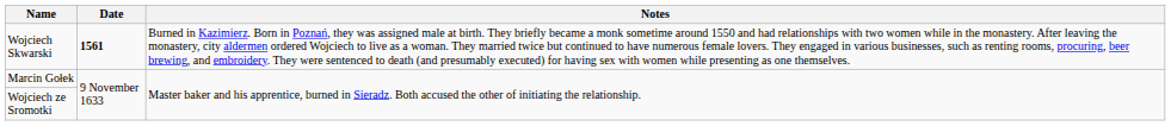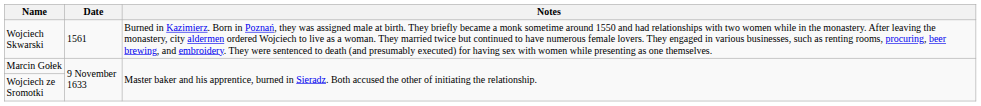Wojciech Skwarski | Date: bold -> normal
